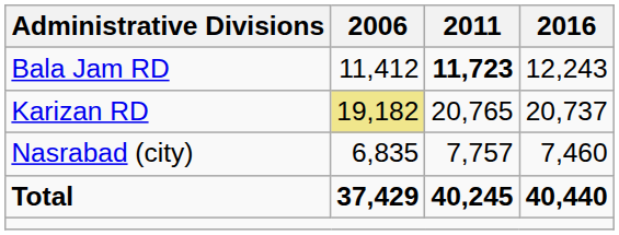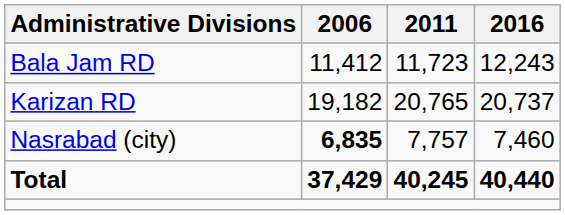Bala Jam RD | 2011: bold -> normal
Karizan RD | 2006: khaki background -> no background
Nasrabad (city) | 2006: normal -> bold
